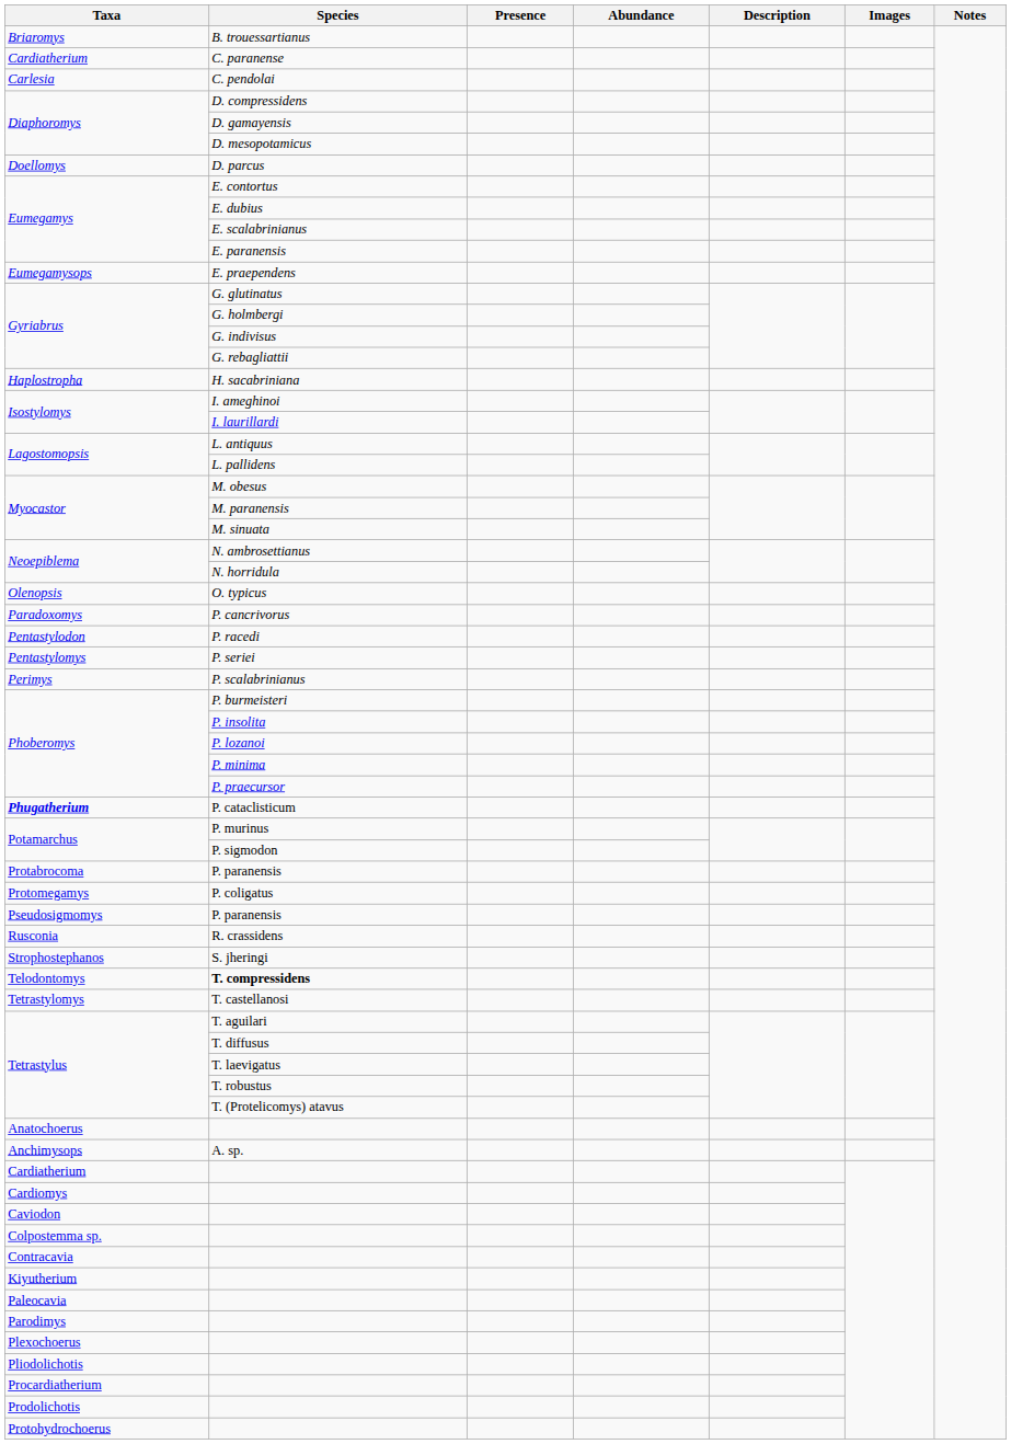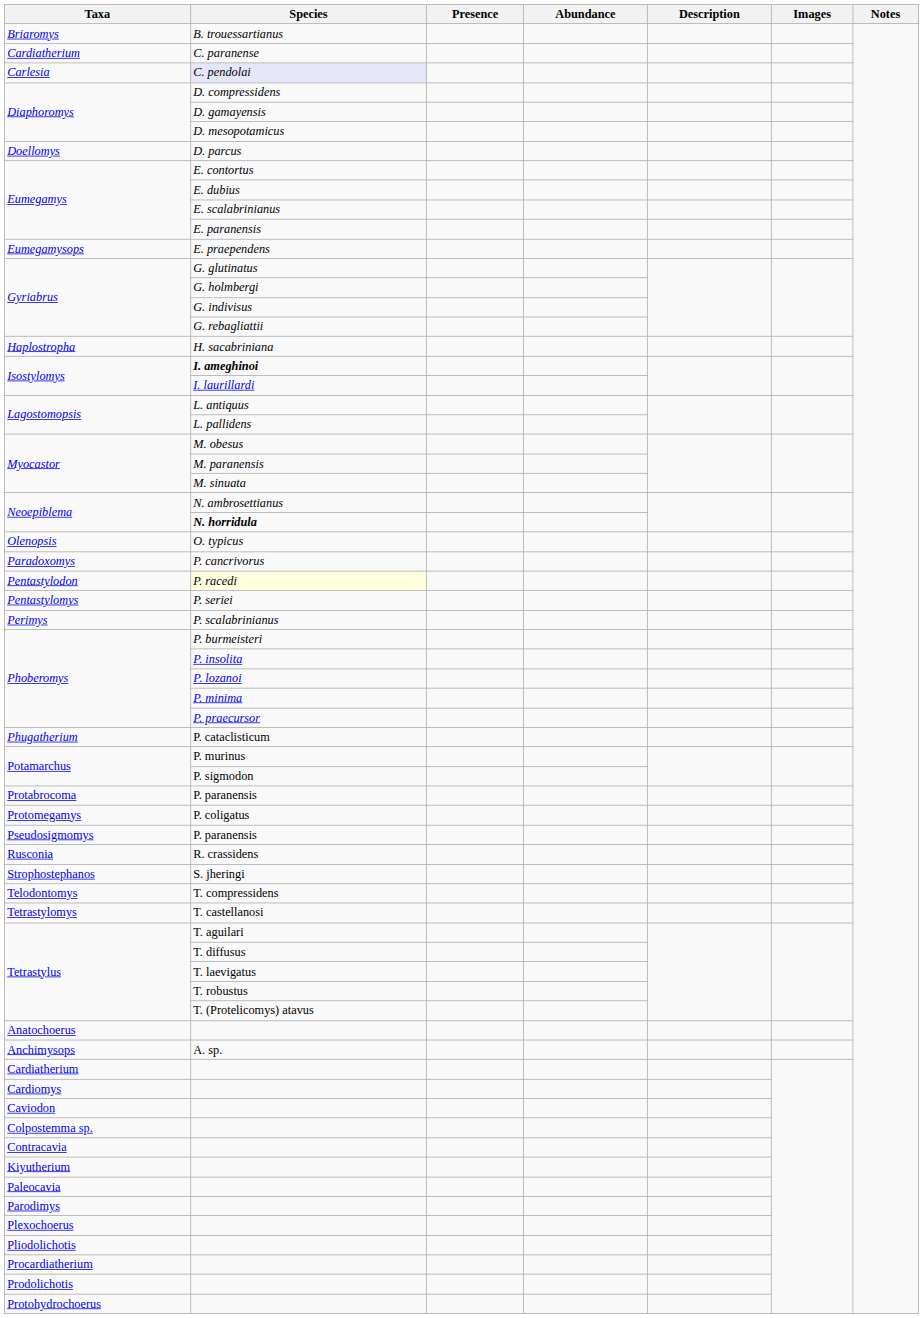C. pendolai | Species: no background -> lavender background
I. ameghinoi | Species: normal -> bold
N. horridula | Species: normal -> bold
P. racedi | Species: no background -> lightyellow background
P. cataclisticum | Taxa: bold -> normal
T. compressidens | Species: bold -> normal
